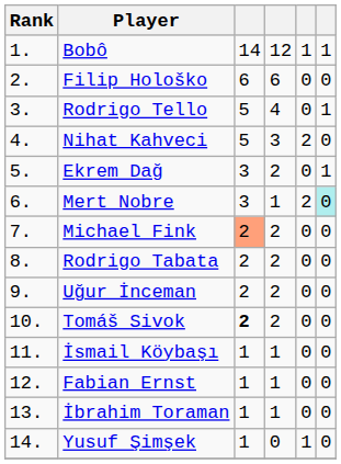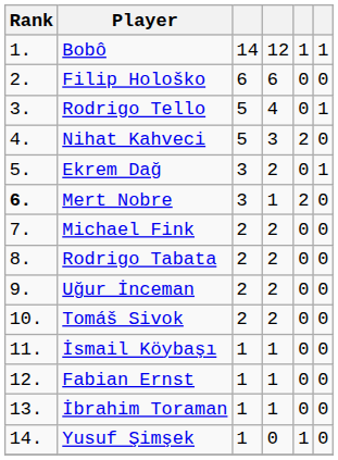Mert Nobre | Rank: normal -> bold
Mert Nobre | column 6: paleturquoise background -> no background
Michael Fink | column 3: lightsalmon background -> no background
Tomáš Sivok | column 3: bold -> normal
